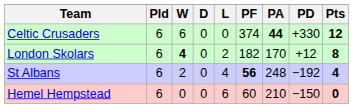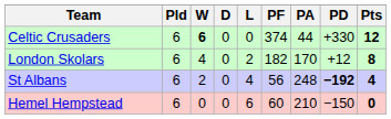Celtic Crusaders | W: normal -> bold
Celtic Crusaders | PA: bold -> normal
London Skolars | W: bold -> normal
St Albans | PF: bold -> normal
St Albans | PD: normal -> bold
